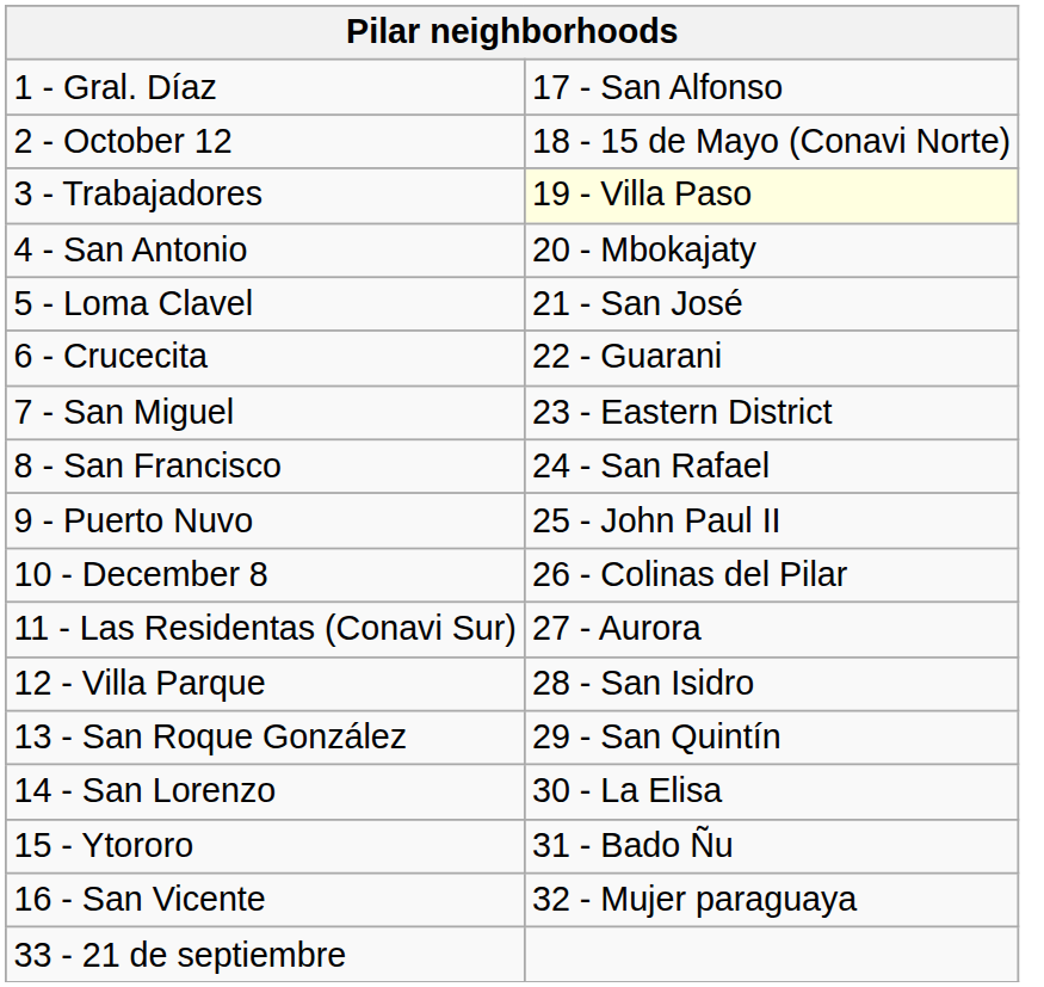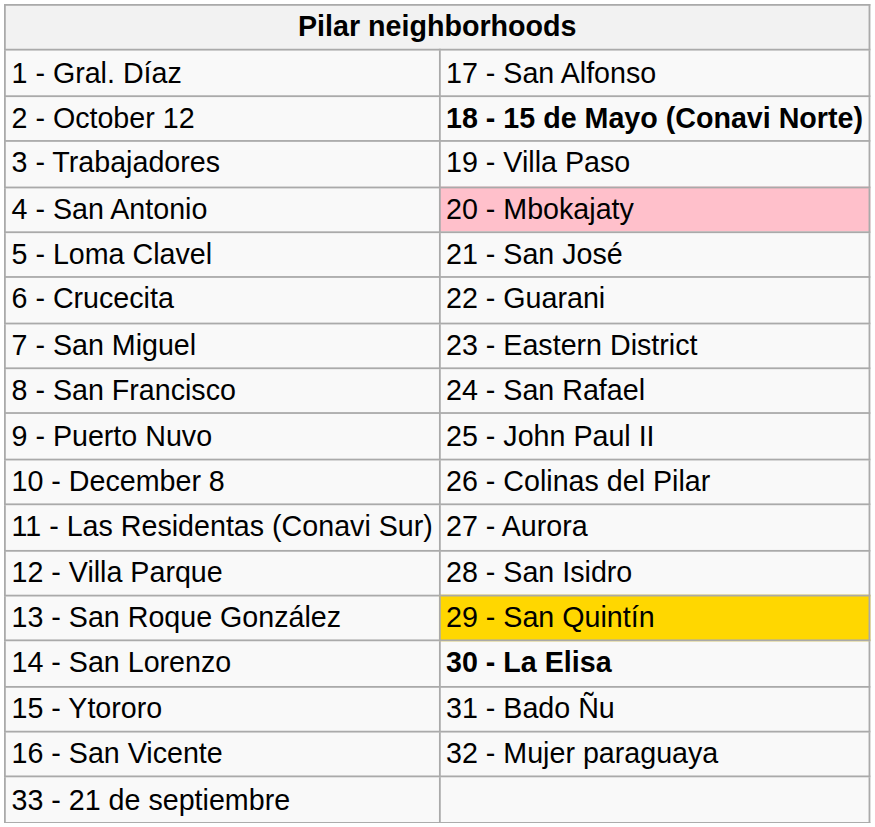2 - October 12 | column 2: normal -> bold
3 - Trabajadores | column 2: lightyellow background -> no background
4 - San Antonio | column 2: no background -> pink background
13 - San Roque González | column 2: no background -> gold background
14 - San Lorenzo | column 2: normal -> bold
